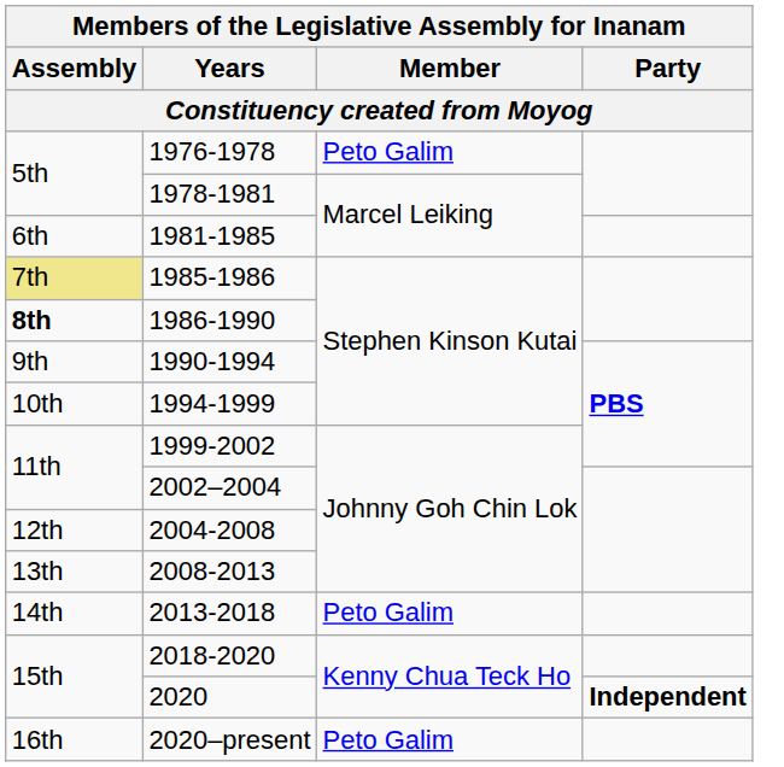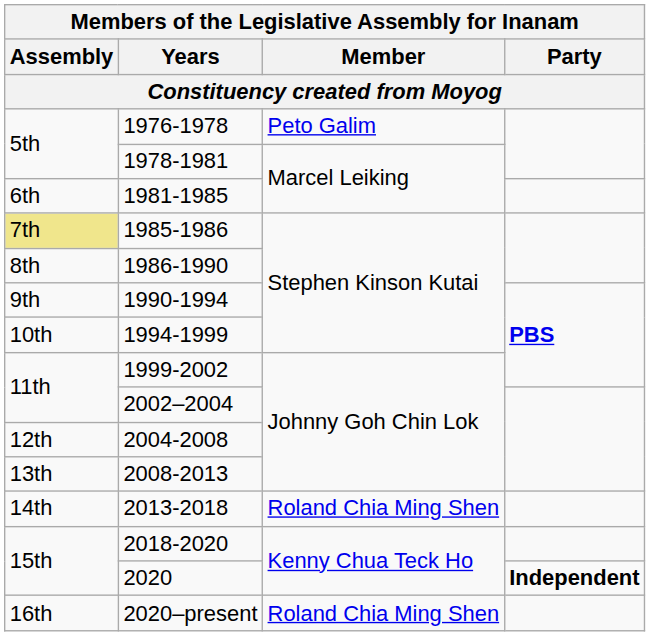1986-1990 | Assembly: bold -> normal
2013-2018 | Member: Peto Galim -> Roland Chia Ming Shen
2020–present | Member: Peto Galim -> Roland Chia Ming Shen
